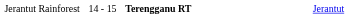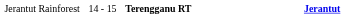Jerantut Rainforest | column 4: normal -> bold
